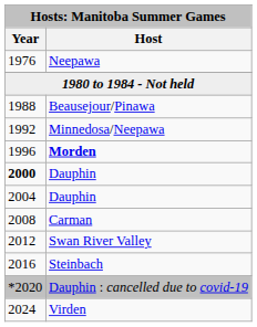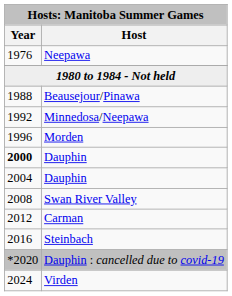row 7 | Host: bold -> normal
row 10 | Host: Carman -> Swan River Valley
row 11 | Host: Swan River Valley -> Carman
